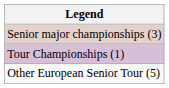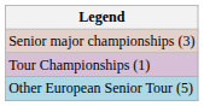row 4 | column 1: no background -> lightblue background
